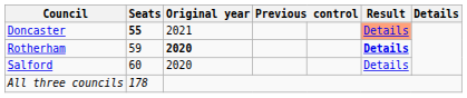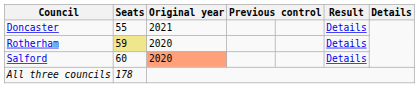Doncaster | Seats: bold -> normal
Doncaster | column 6: lightsalmon background -> no background
Rotherham | Seats: no background -> khaki background
Rotherham | Original year: bold -> normal
Rotherham | column 6: bold -> normal
Salford | Original year: no background -> lightsalmon background
